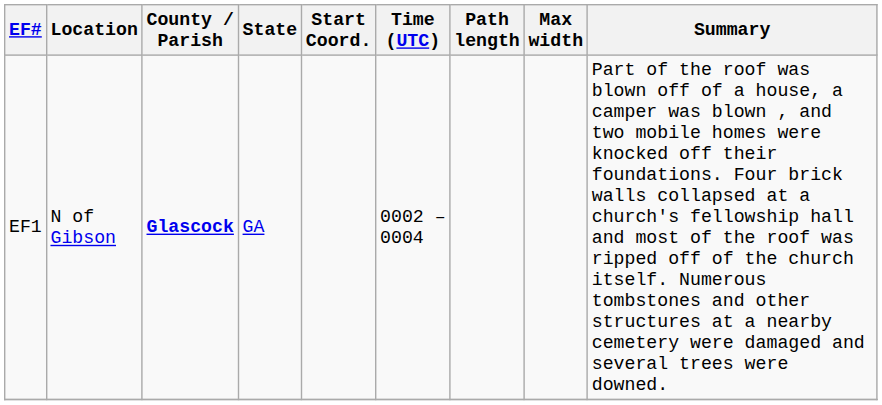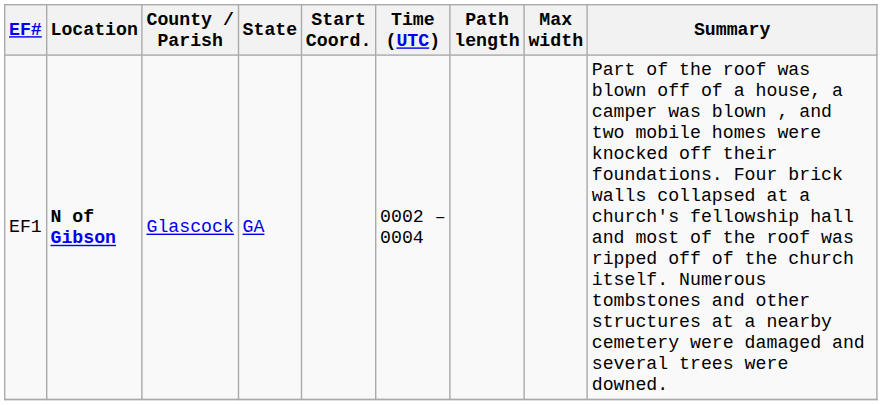EF1 | Location: normal -> bold
EF1 | County / Parish: bold -> normal
